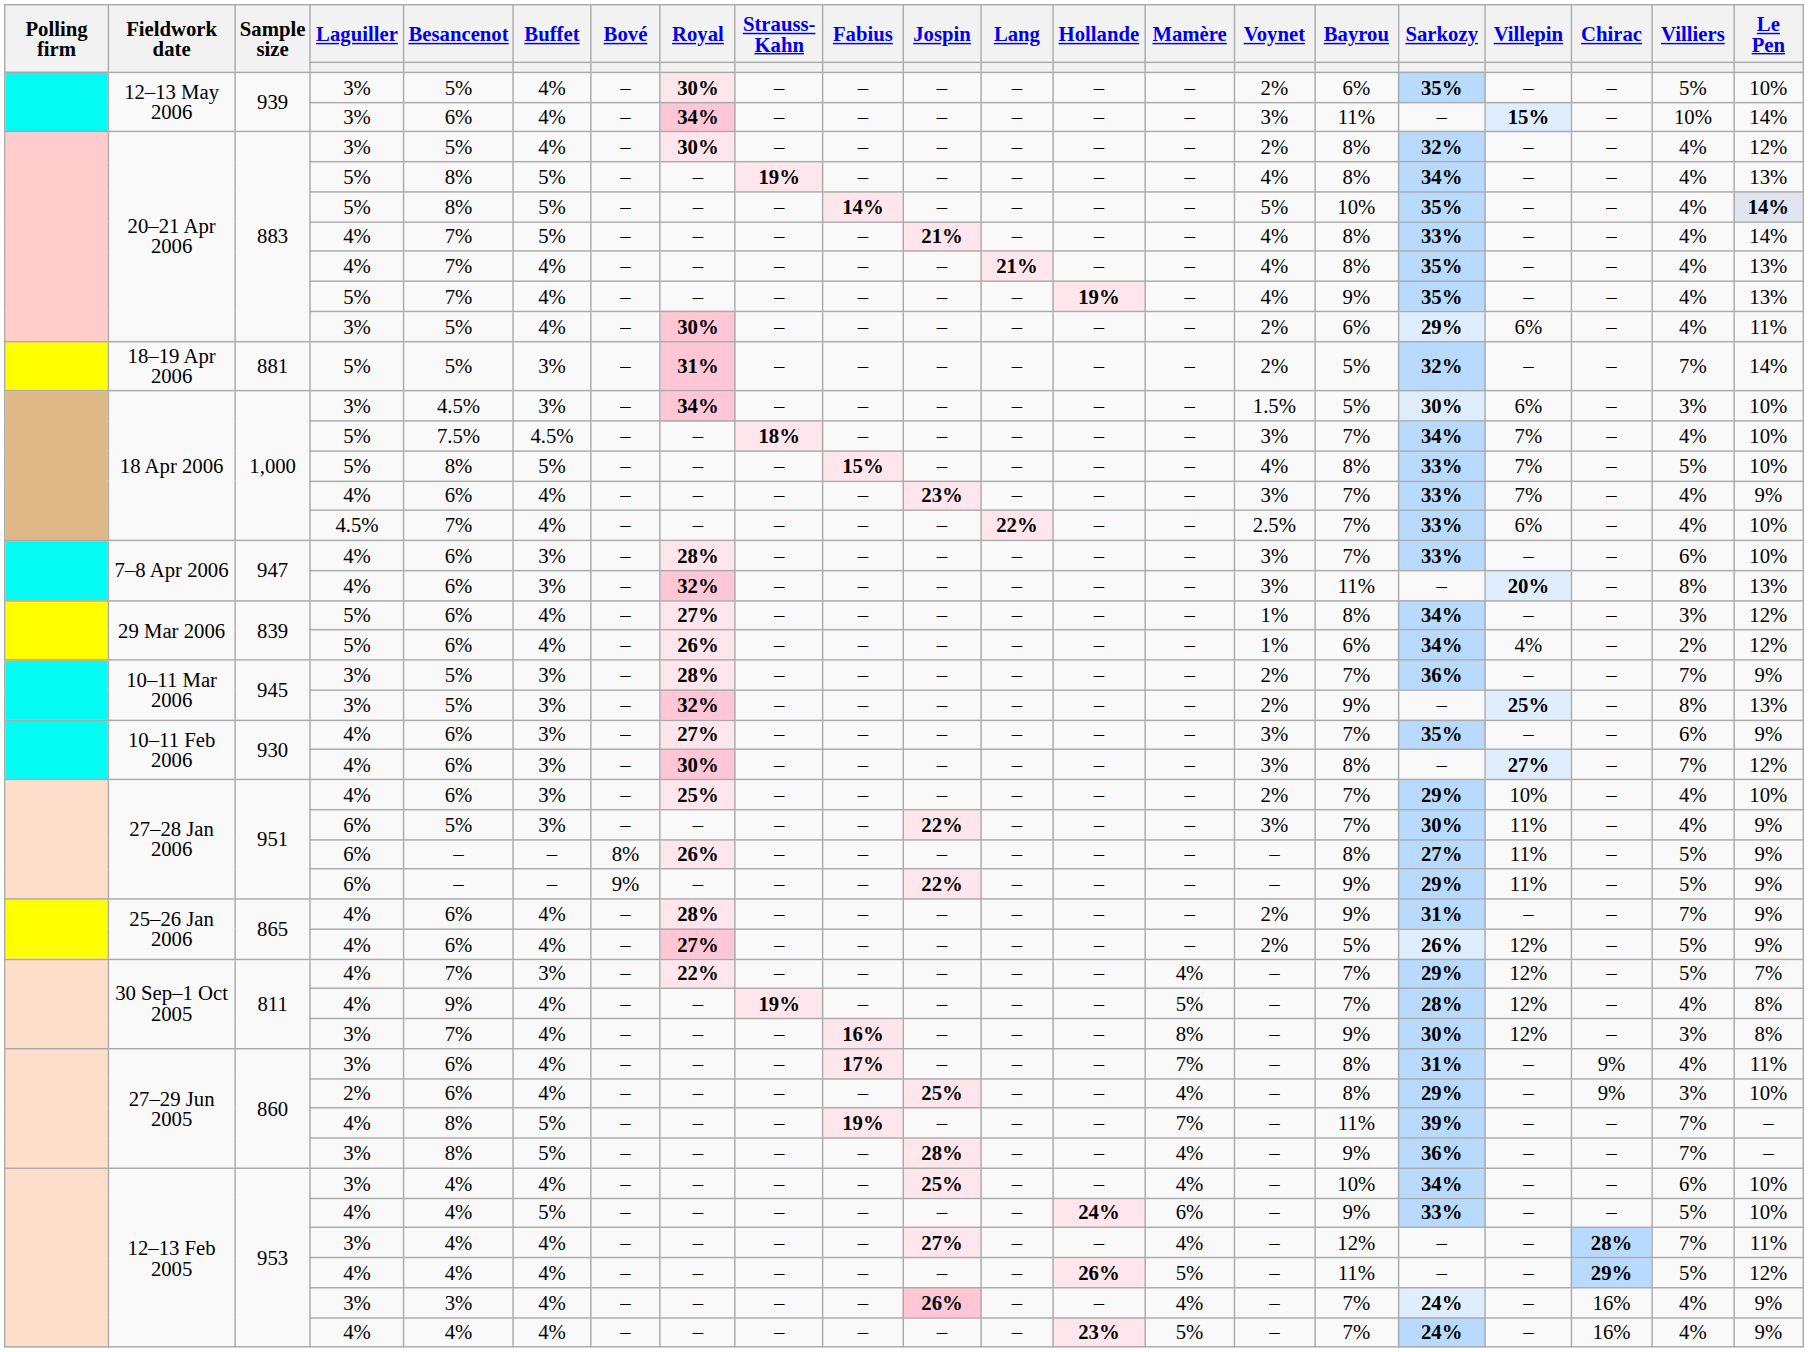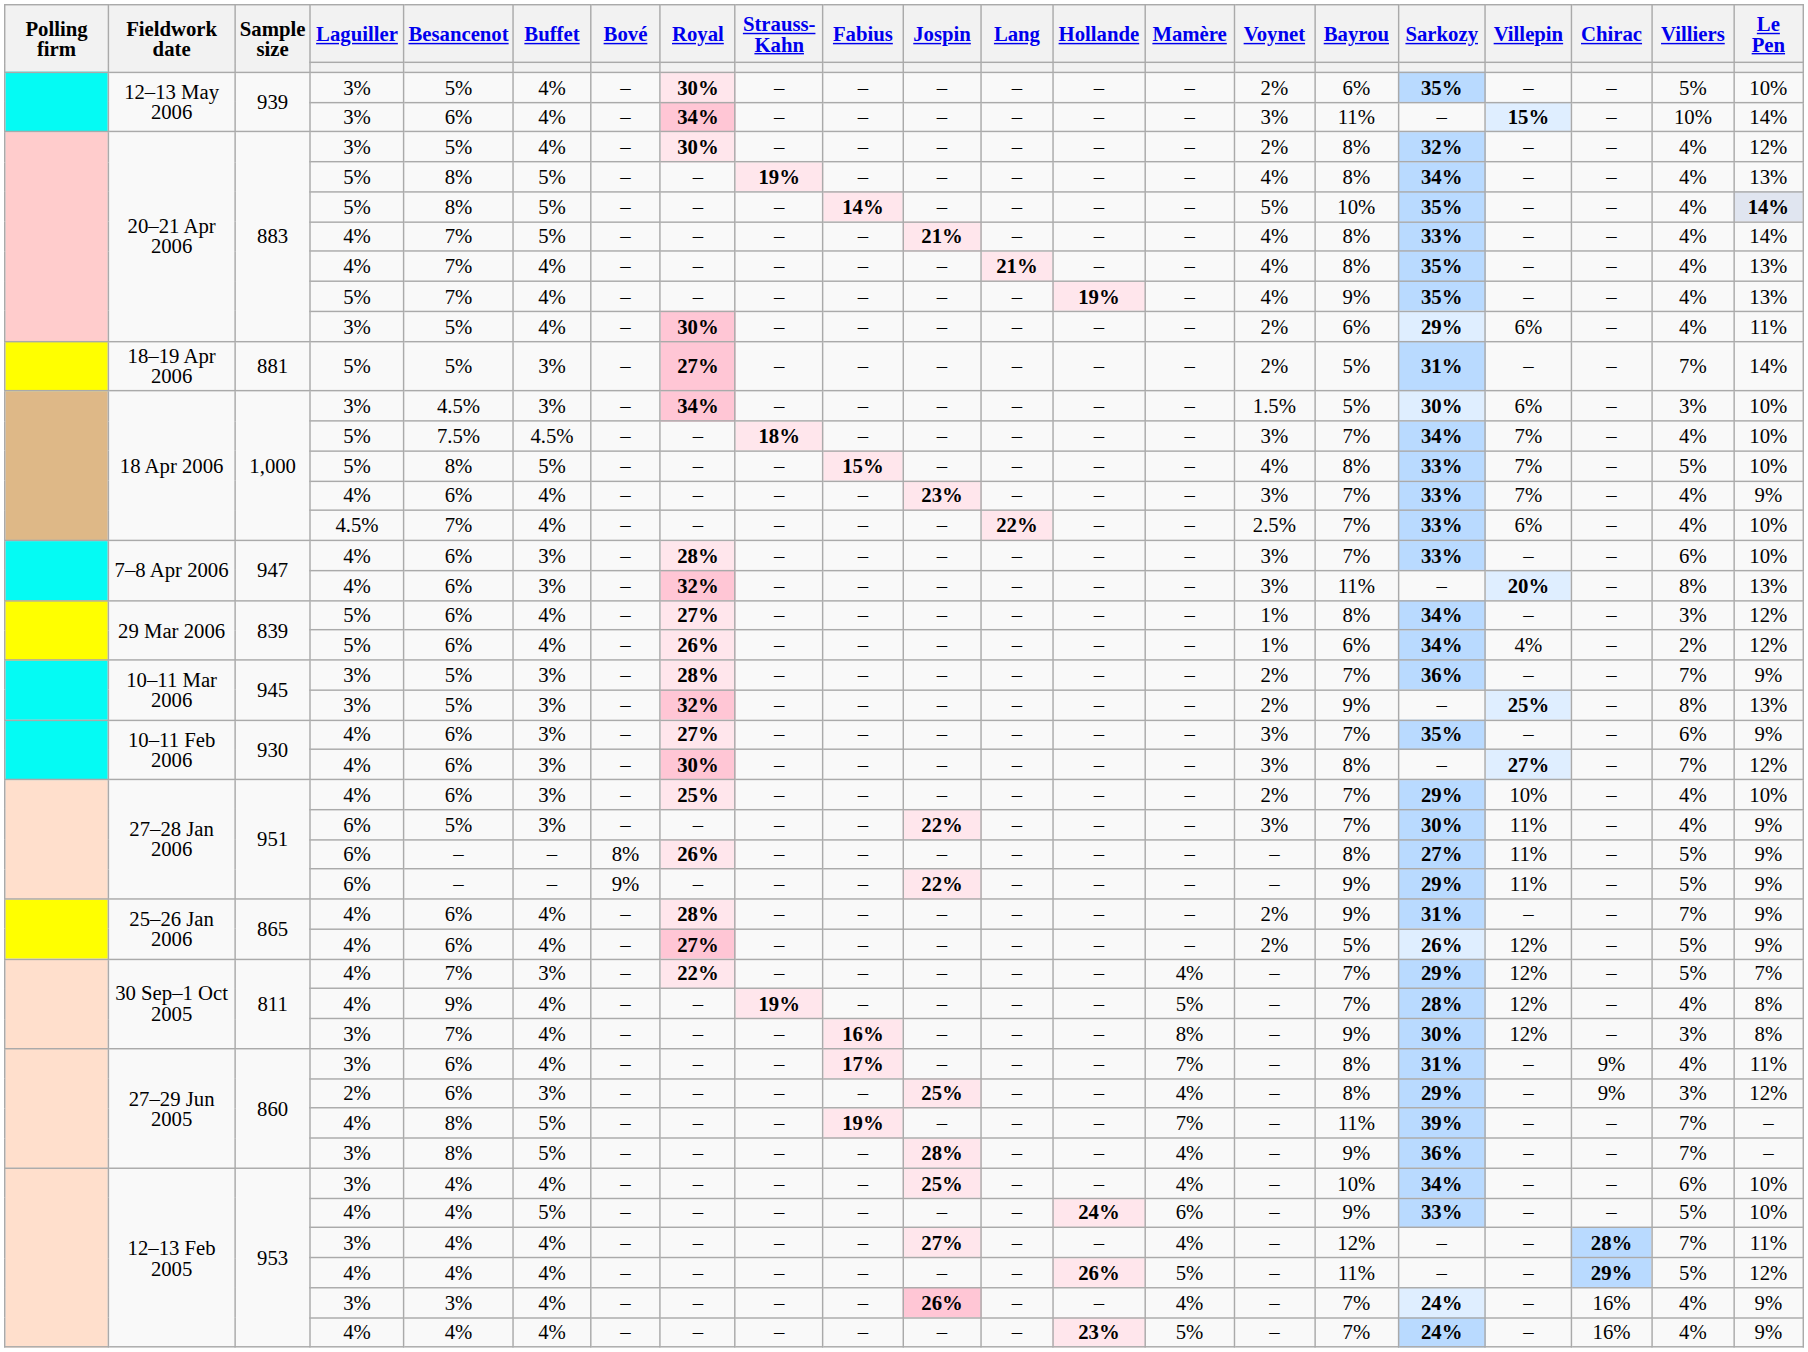18–19 Apr 2006 | Royal: 31% -> 27%
18–19 Apr 2006 | Sarkozy: 32% -> 31%
27–29 Jun 2005 / 2% | Buffet: 4% -> 3%
27–29 Jun 2005 / 2% | Le Pen: 10% -> 12%
